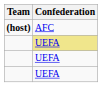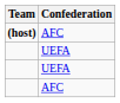row 3 | Confederation: khaki background -> no background
row 5 | Confederation: UEFA -> AFC
